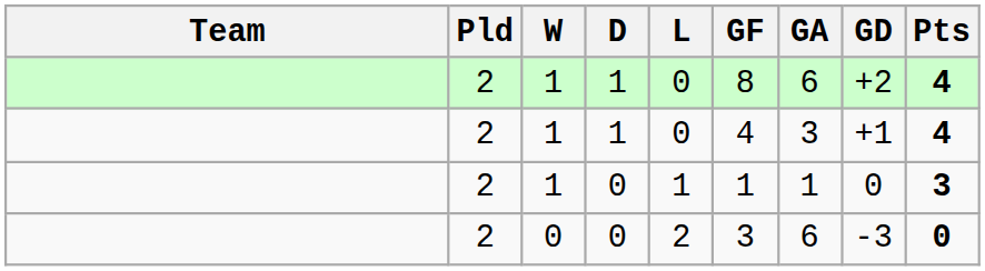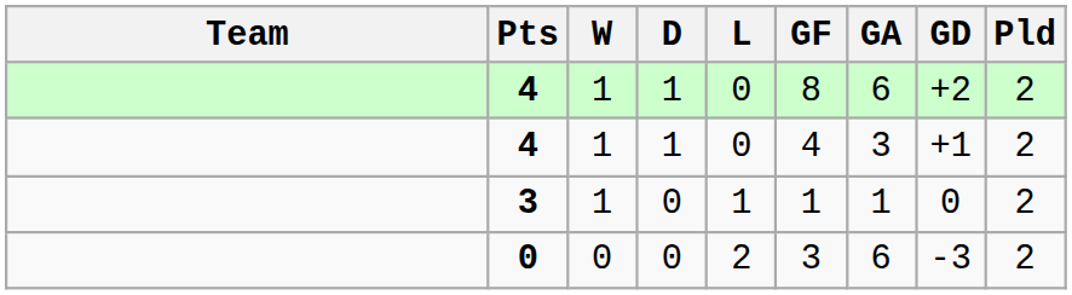columns swapped: Pld <-> Pts
